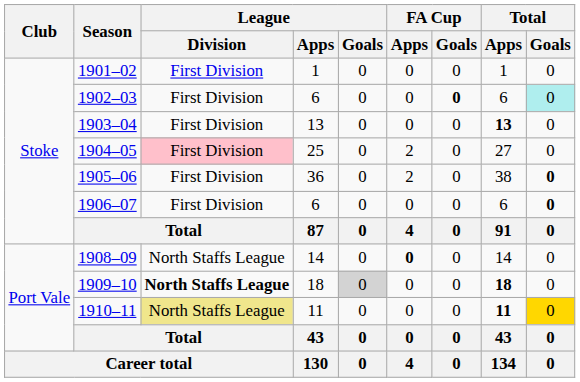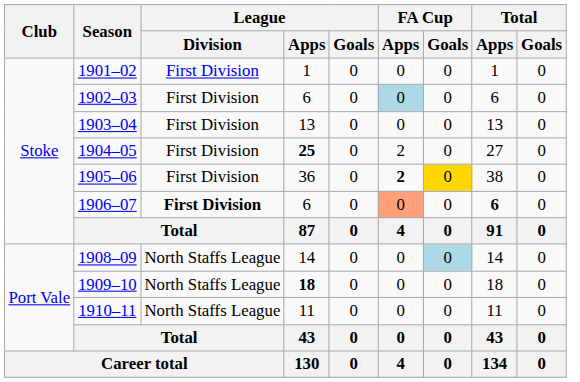1902–03 | FA Cup / Apps: no background -> lightblue background
1902–03 | FA Cup / Goals: bold -> normal
1902–03 | Total / Goals: paleturquoise background -> no background
1903–04 | Total / Apps: bold -> normal
1904–05 | League / Division: pink background -> no background
1904–05 | League / Apps: normal -> bold
1905–06 | FA Cup / Apps: normal -> bold
1905–06 | FA Cup / Goals: no background -> gold background
1905–06 | Total / Goals: bold -> normal
1906–07 | League / Division: normal -> bold
1906–07 | FA Cup / Apps: no background -> lightsalmon background
1906–07 | Total / Apps: normal -> bold
1906–07 | Total / Goals: bold -> normal
1908–09 | FA Cup / Apps: bold -> normal
1908–09 | FA Cup / Goals: no background -> lightblue background
1909–10 | League / Division: bold -> normal
1909–10 | League / Apps: normal -> bold
1909–10 | League / Goals: lightgrey background -> no background
1909–10 | Total / Apps: bold -> normal
1910–11 | League / Division: khaki background -> no background
1910–11 | Total / Apps: bold -> normal
1910–11 | Total / Goals: gold background -> no background
